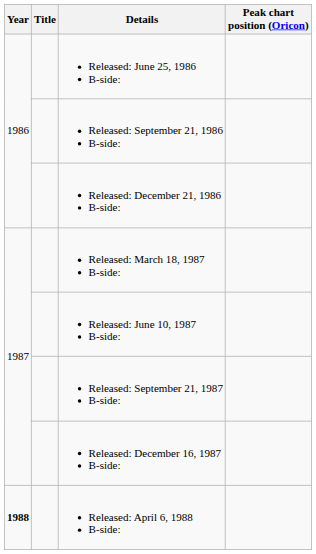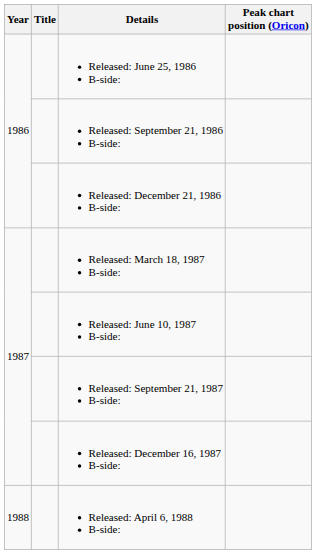Released: April 6, 1988 B-side: | Year: bold -> normal
